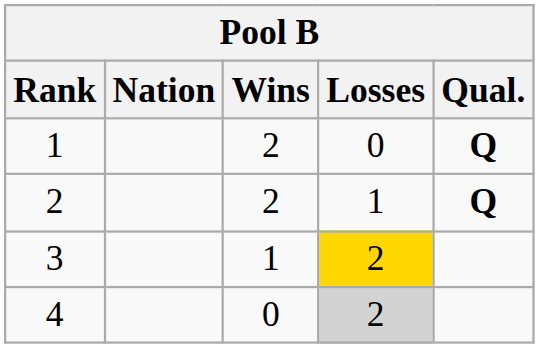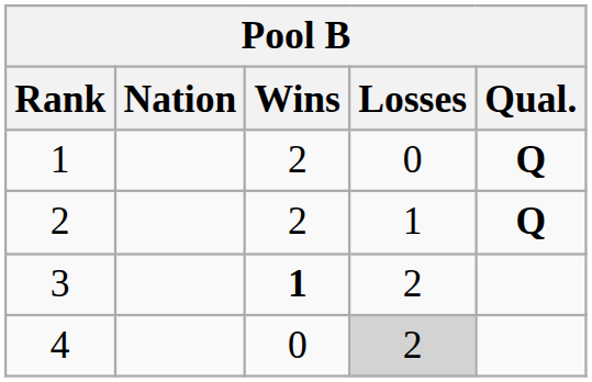3 | Wins: normal -> bold
3 | Losses: gold background -> no background
